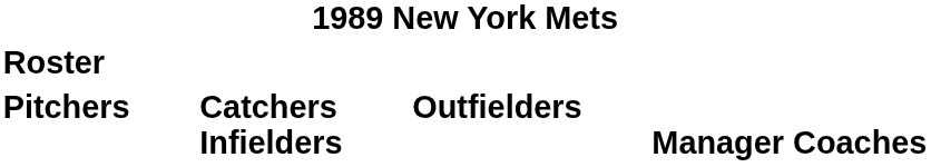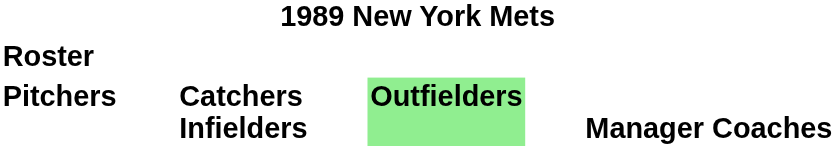Pitchers | column 3: no background -> lightgreen background
